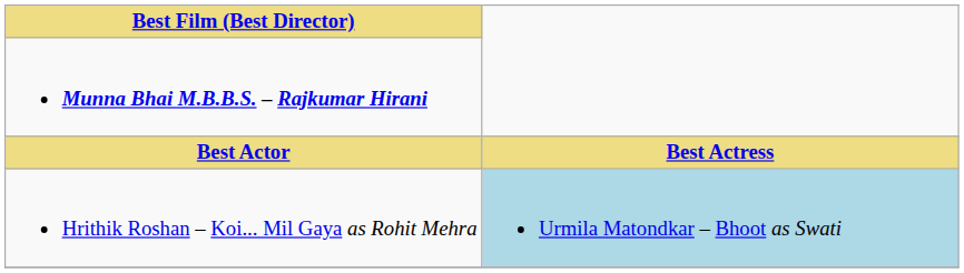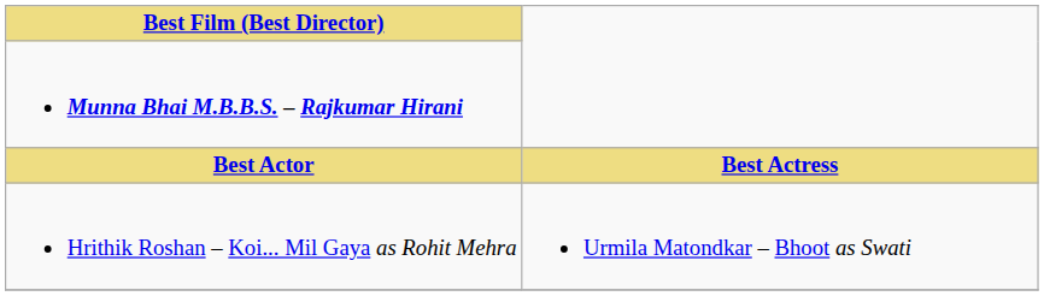Hrithik Roshan – Koi... Mil Gaya as Rohit Mehra | column 2: lightblue background -> no background
